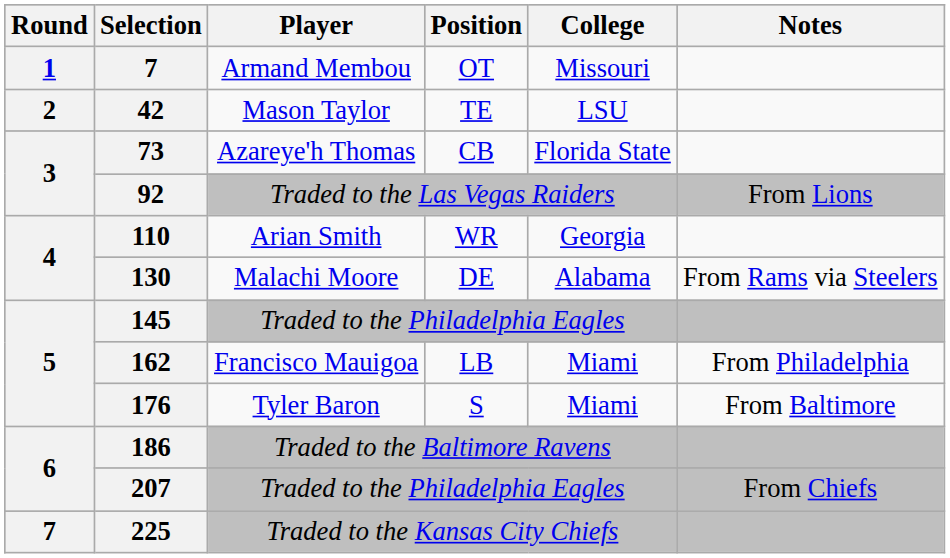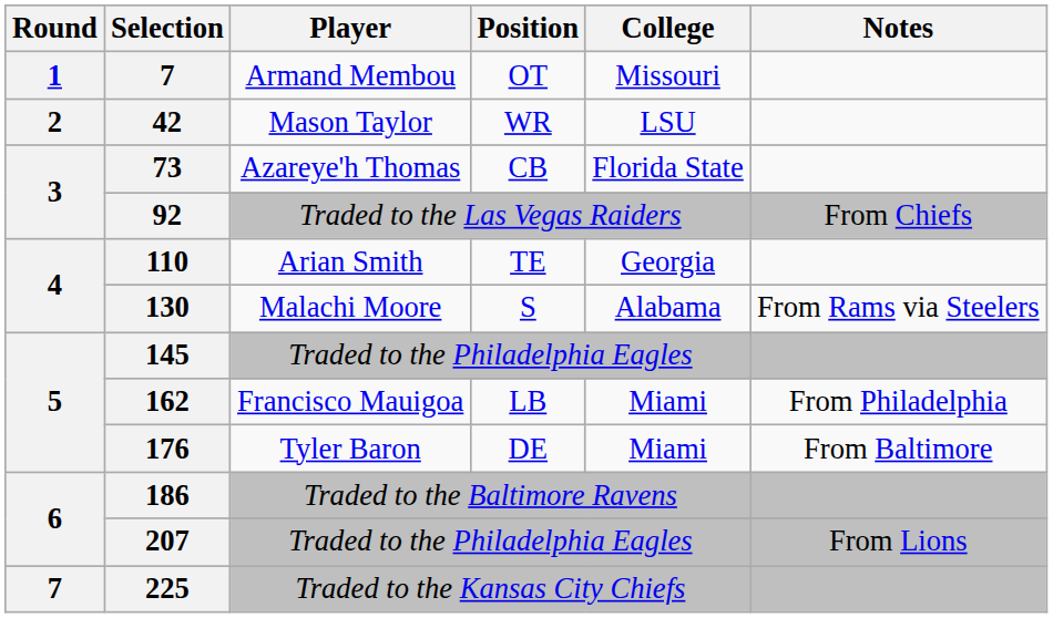Mason Taylor | Position: TE -> WR
Traded to the Las Vegas Raiders | Notes: From Lions -> From Chiefs
Arian Smith | Position: WR -> TE
Malachi Moore | Position: DE -> S
Tyler Baron | Position: S -> DE
207 / Traded to the Philadelphia Eagles | Notes: From Chiefs -> From Lions
